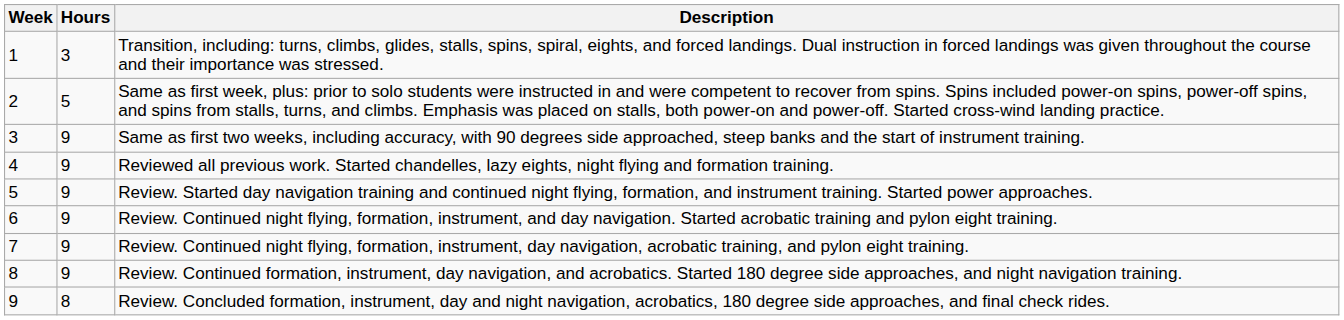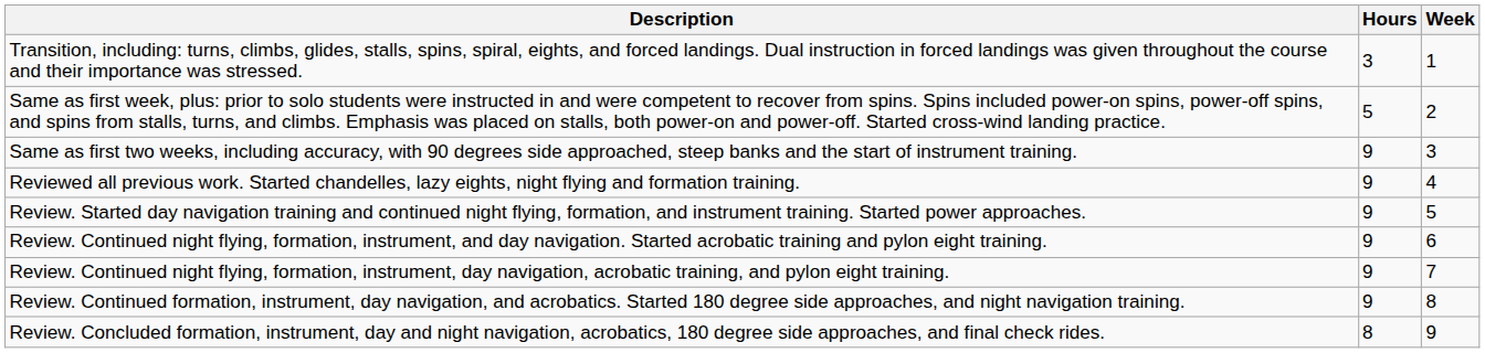columns swapped: Week <-> Description
